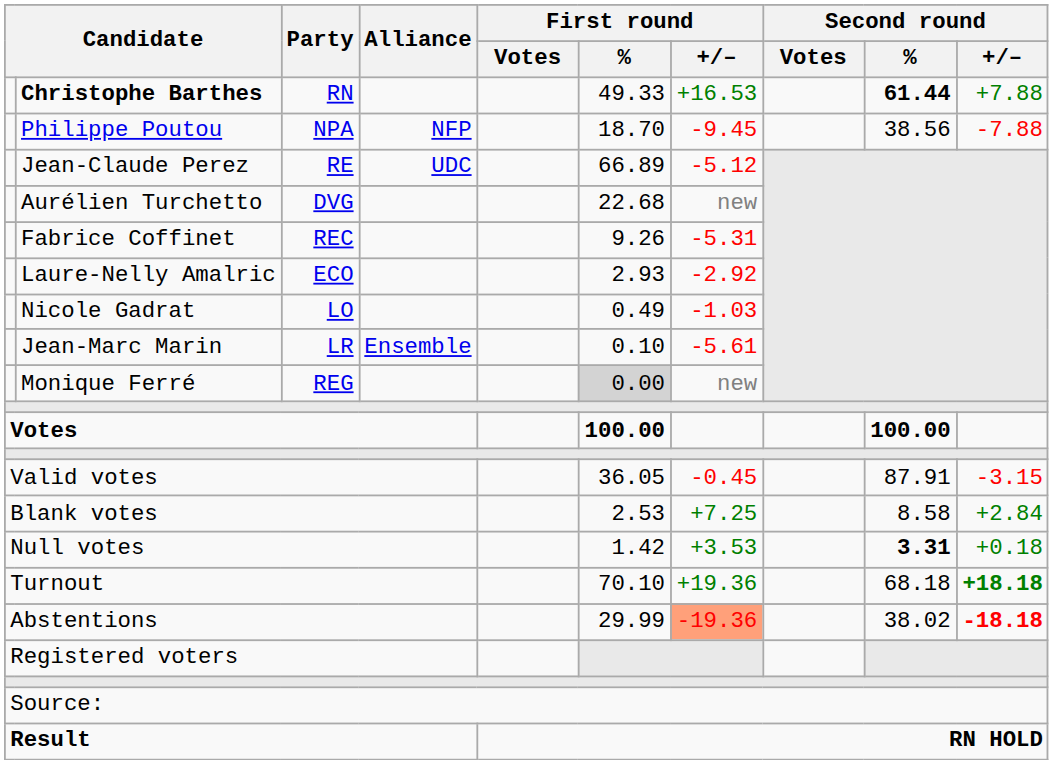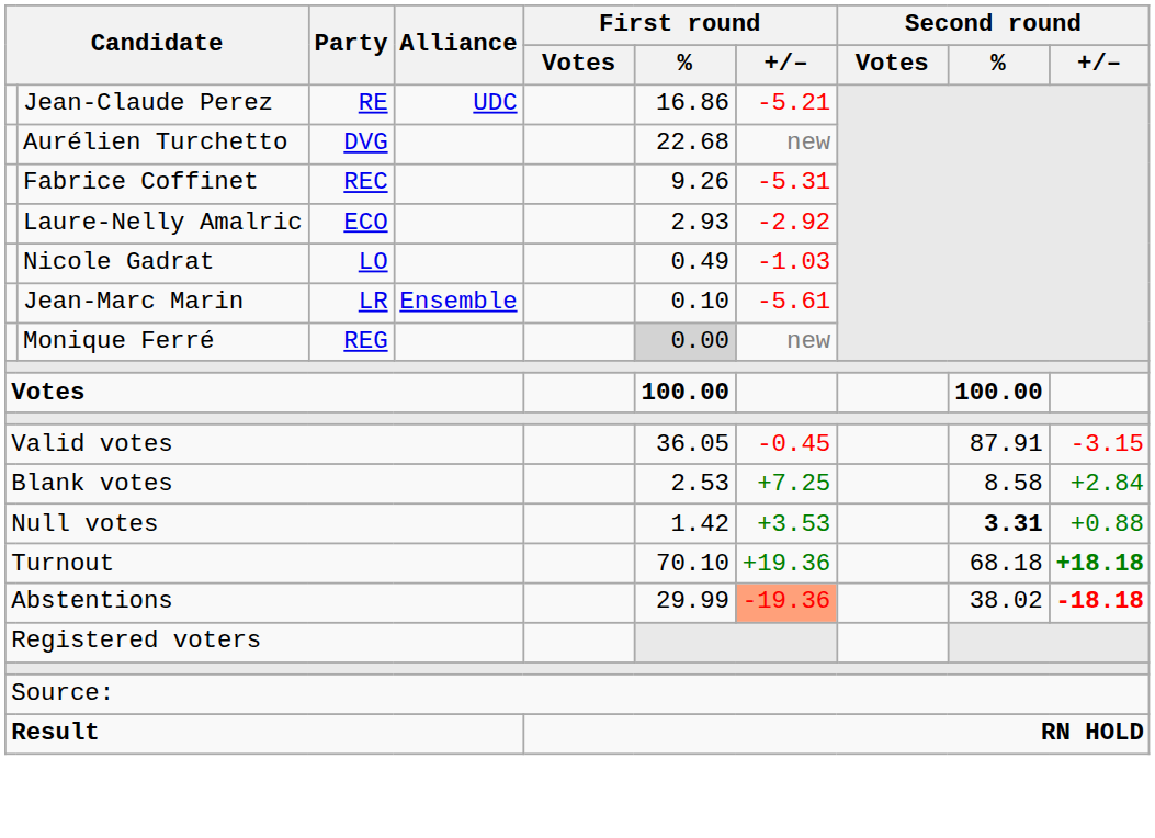- row: Christophe Barthes | RN | 49.33 | +16.53 | 61.44 | +7.88
- row: Philippe Poutou | NPA | NFP | 18.70 | -9.45 | 38.56 | -7.88
Jean-Claude Perez | First round / %: 66.89 -> 16.86
Jean-Claude Perez | First round / +/–: -5.12 -> -5.21
Null votes | Second round / +/–: +0.18 -> +0.88
